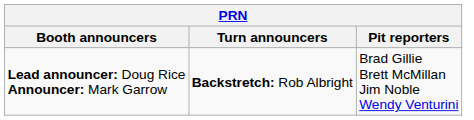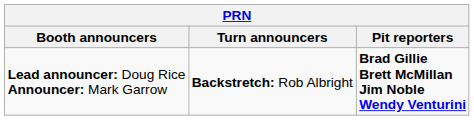Lead announcer: Doug Rice Announcer: Mark Garrow | Pit reporters: normal -> bold
